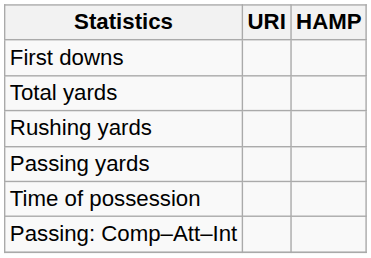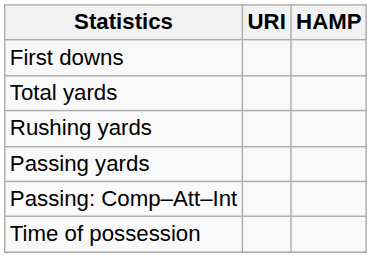rows swapped: Passing: Comp–Att–Int <-> Time of possession
